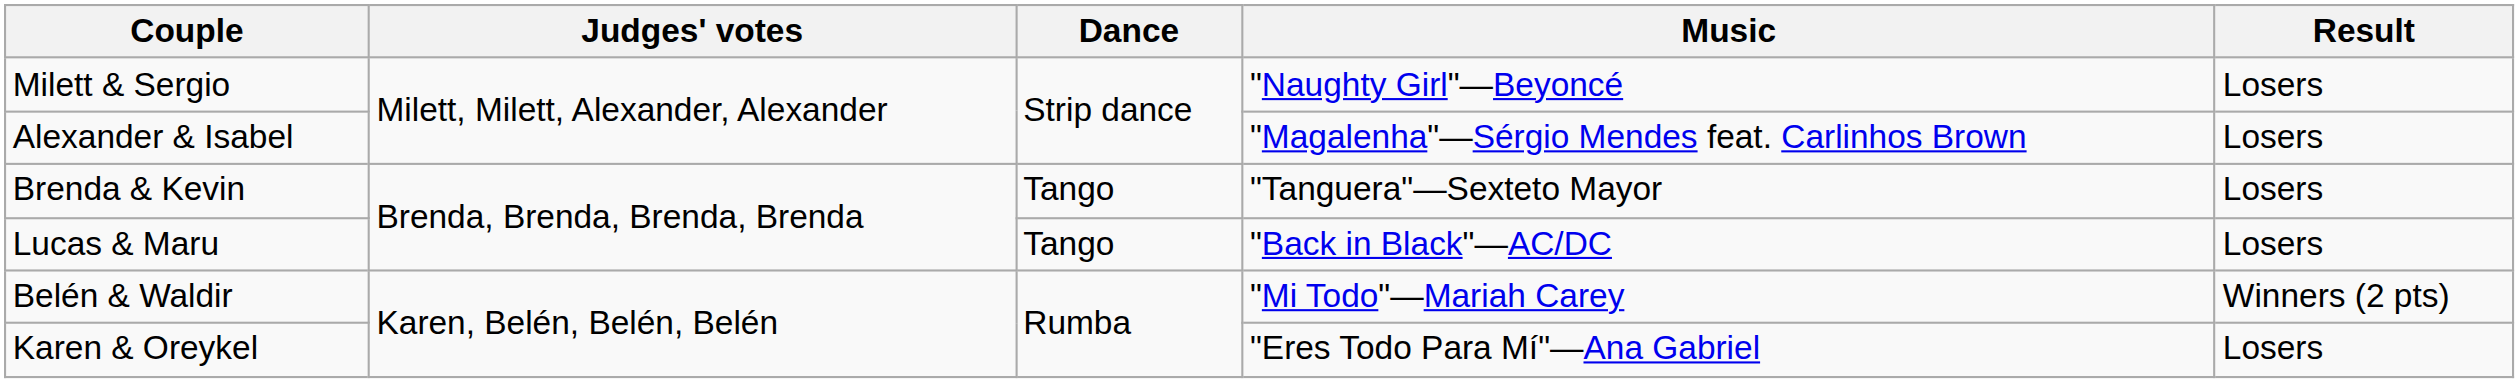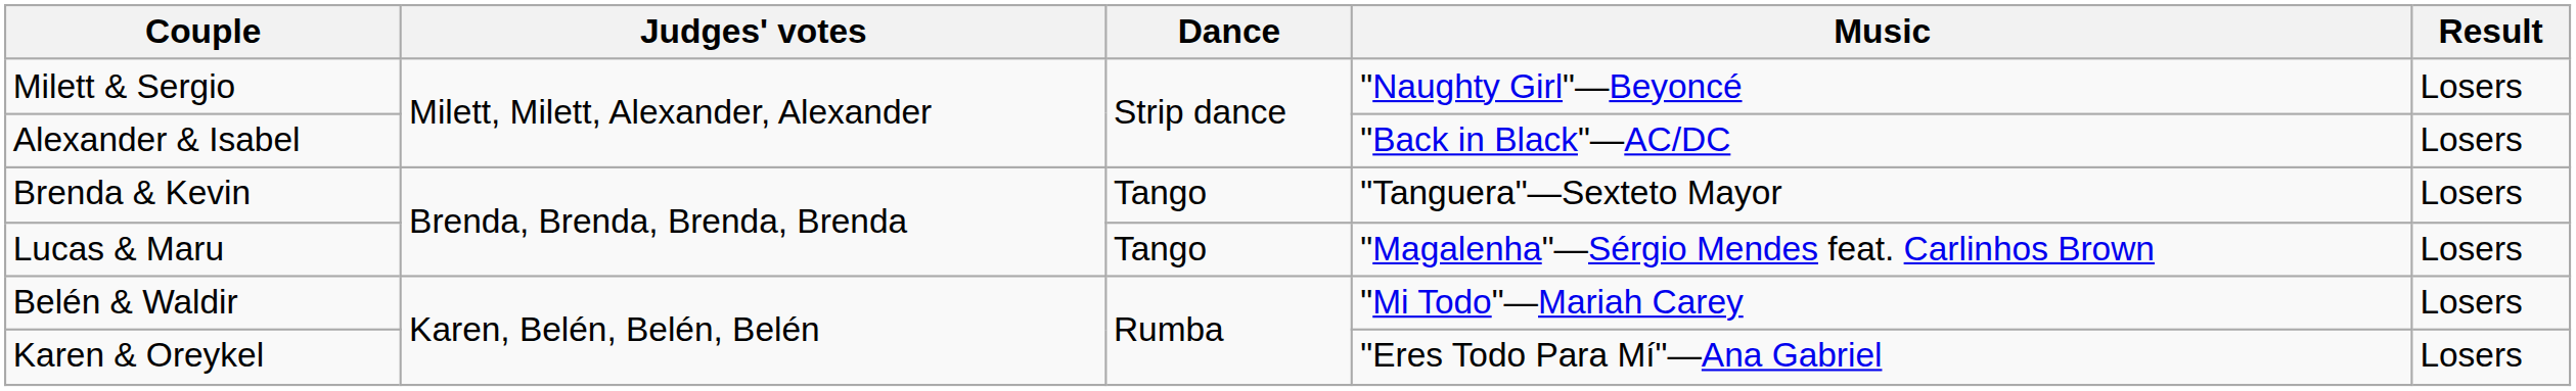Alexander & Isabel | Music: "Magalenha"—Sérgio Mendes feat. Carlinhos Brown -> "Back in Black"—AC/DC
Lucas & Maru | Music: "Back in Black"—AC/DC -> "Magalenha"—Sérgio Mendes feat. Carlinhos Brown
Belén & Waldir | Result: Winners (2 pts) -> Losers
